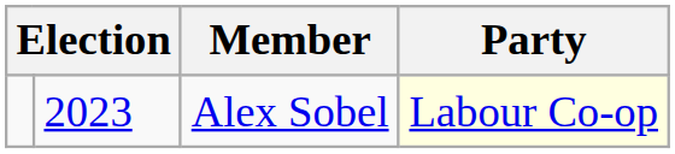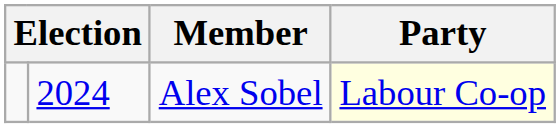Alex Sobel | column 2: 2023 -> 2024
